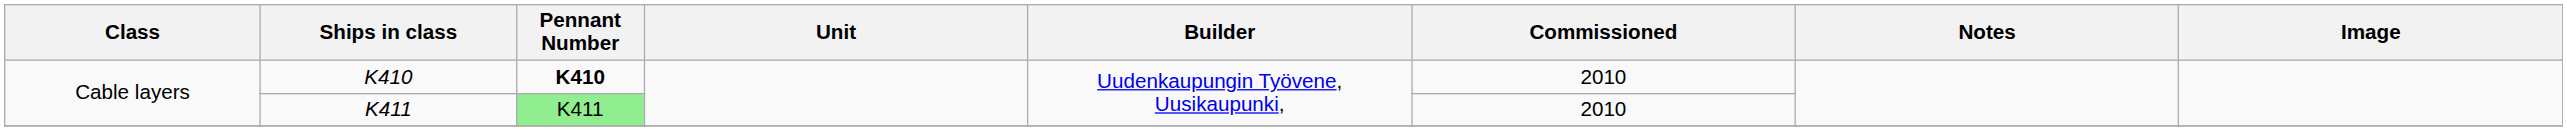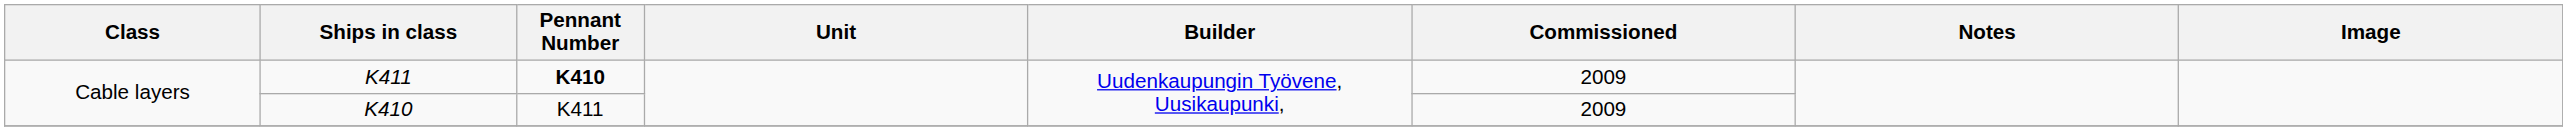row 2 | Ships in class: K410 -> K411
row 2 | Commissioned: 2010 -> 2009
row 3 | Ships in class: K411 -> K410
row 3 | Pennant Number: lightgreen background -> no background
row 3 | Commissioned: 2010 -> 2009
